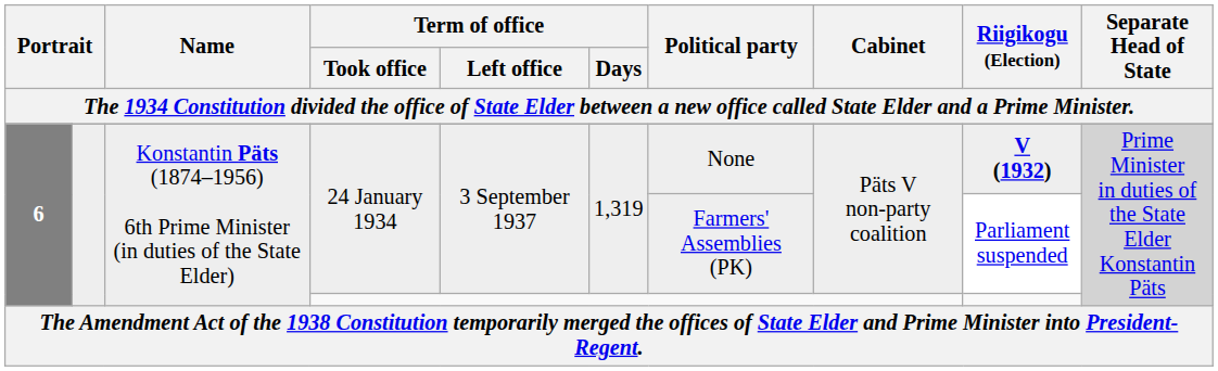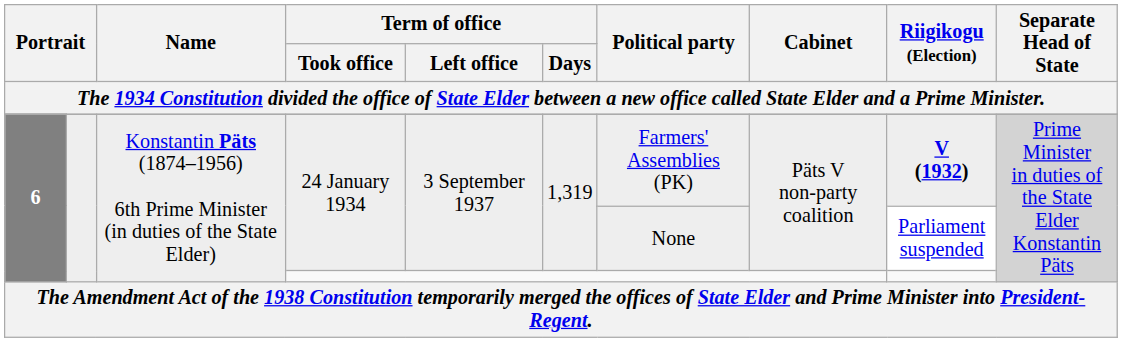row 4 | Political party: None -> Farmers' Assemblies (PK)
row 5 | Political party: Farmers' Assemblies (PK) -> None
